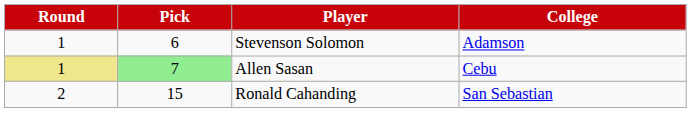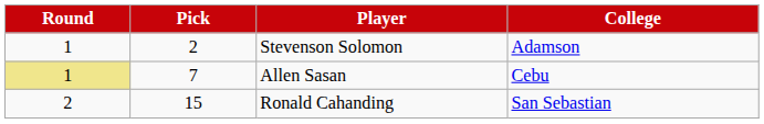Stevenson Solomon | Pick: 6 -> 2
Allen Sasan | Pick: lightgreen background -> no background
